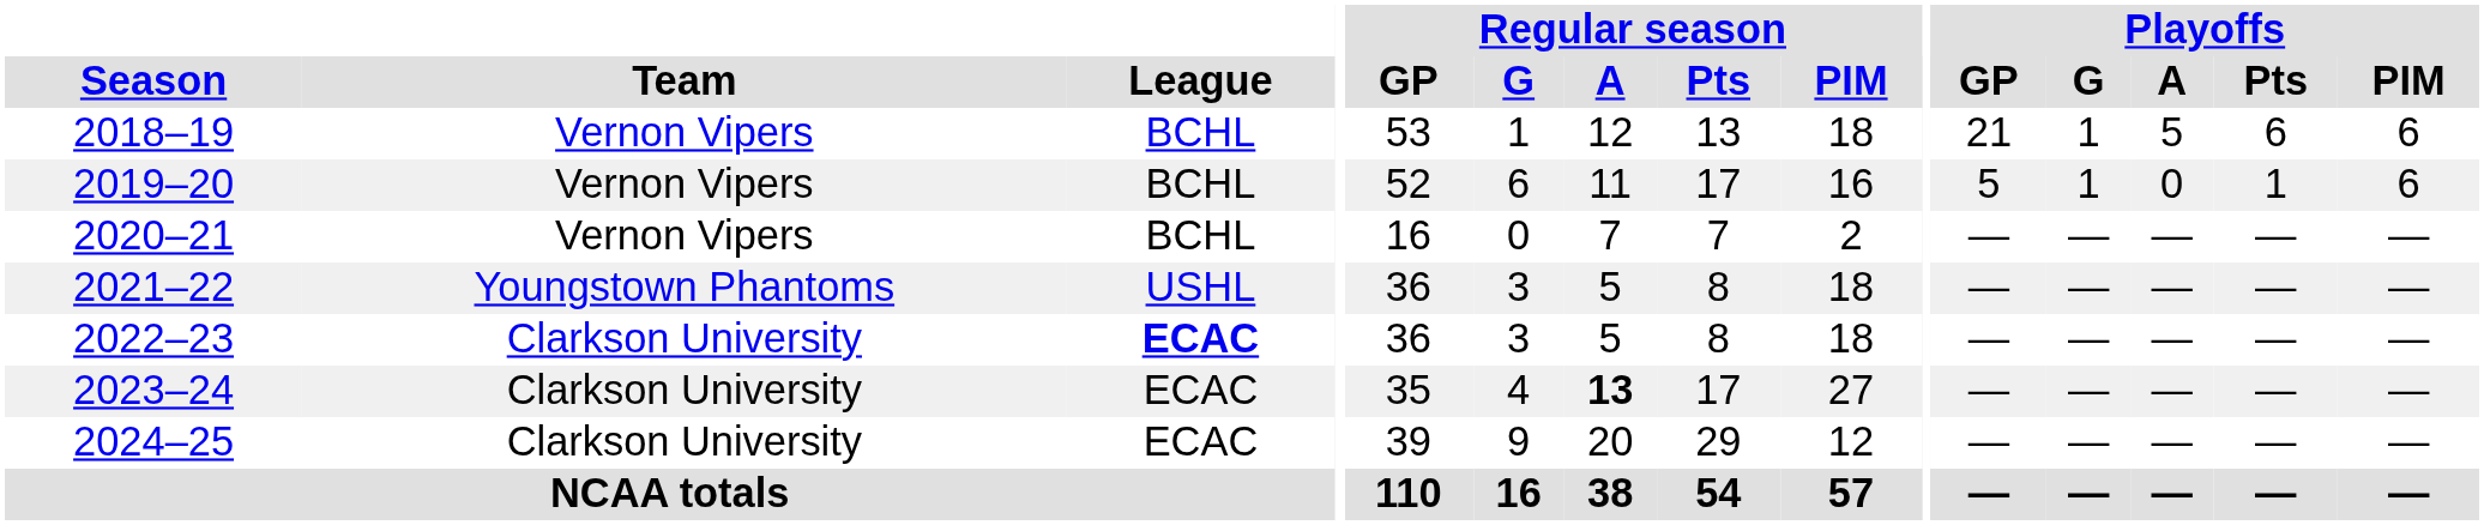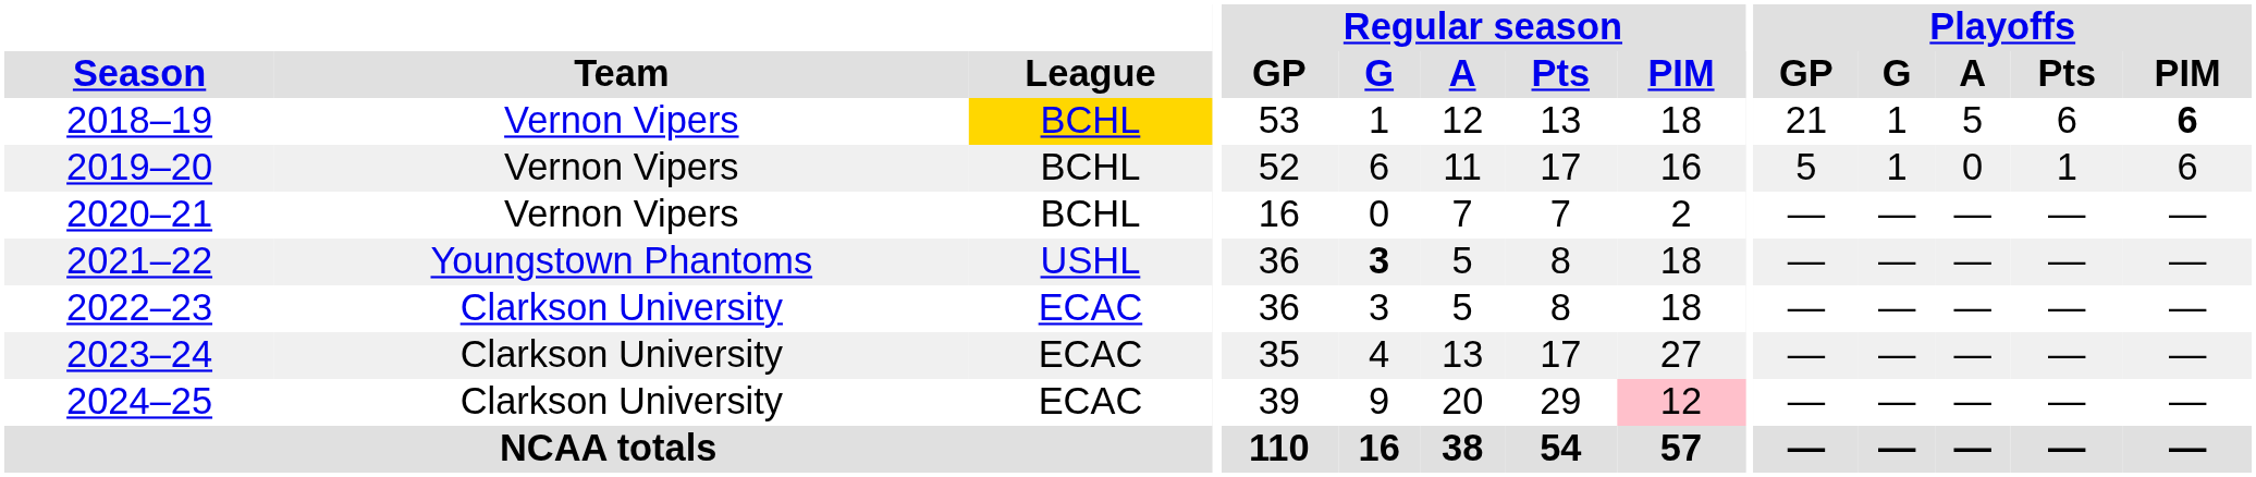2018–19 | League: no background -> gold background
2018–19 | Playoffs / PIM: normal -> bold
2021–22 | Regular season / G: normal -> bold
2022–23 | League: bold -> normal
2023–24 | Regular season / A: bold -> normal
2024–25 | Regular season / PIM: no background -> pink background
